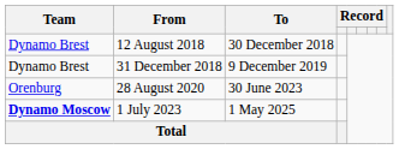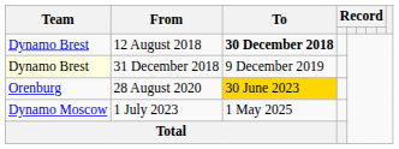12 August 2018 | To: normal -> bold
31 December 2018 | Team: no background -> lightyellow background
28 August 2020 | To: no background -> gold background
1 July 2023 | Team: bold -> normal
